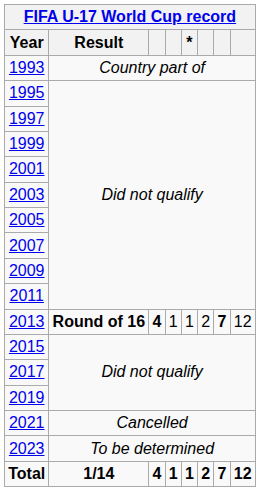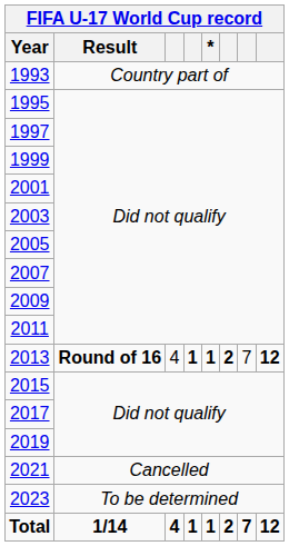2013 | column 3: bold -> normal
2013 | column 4: normal -> bold
2013 | *: normal -> bold
2013 | column 6: normal -> bold
2013 | column 7: bold -> normal
2013 | column 8: normal -> bold
